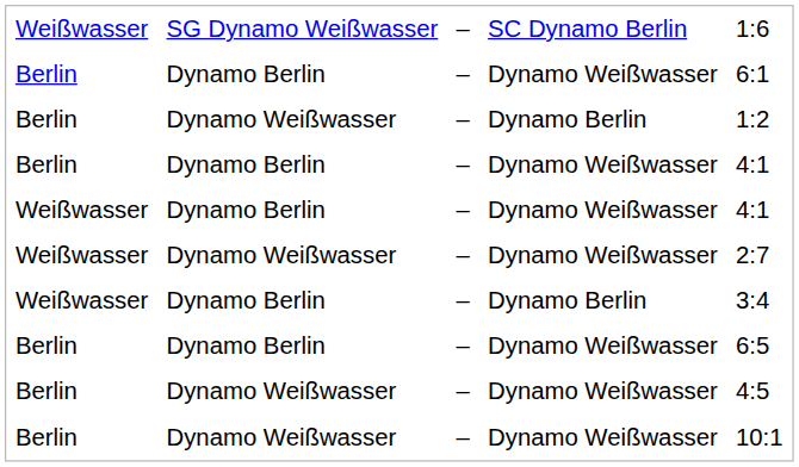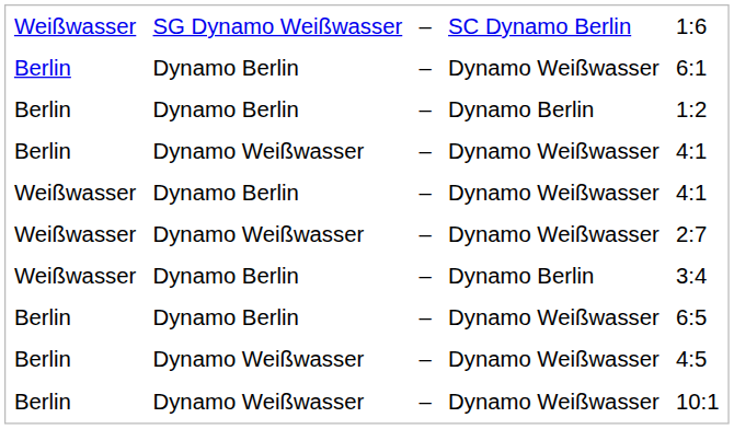row 3 | column 2: Dynamo Weißwasser -> Dynamo Berlin
row 4 | column 2: Dynamo Berlin -> Dynamo Weißwasser
